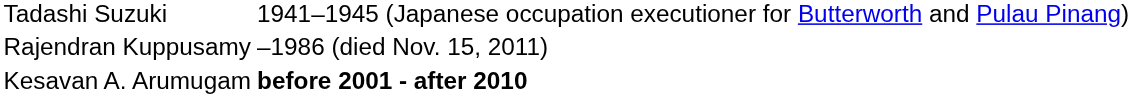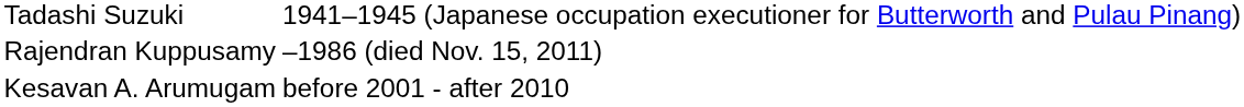Kesavan A. Arumugam | column 2: bold -> normal
